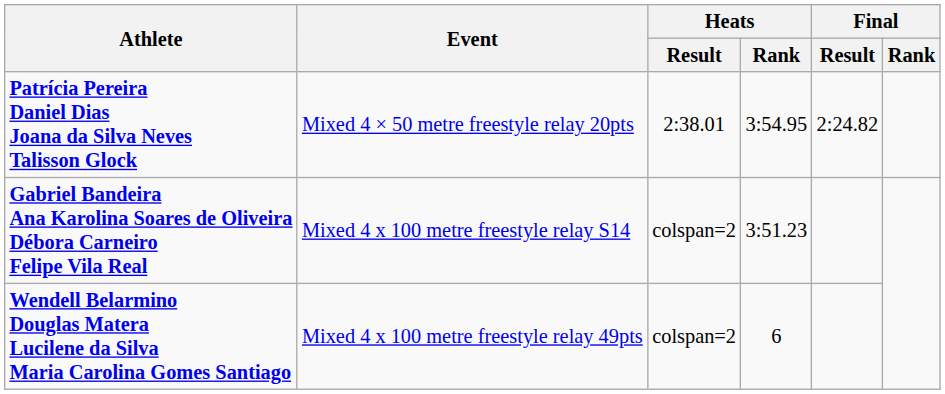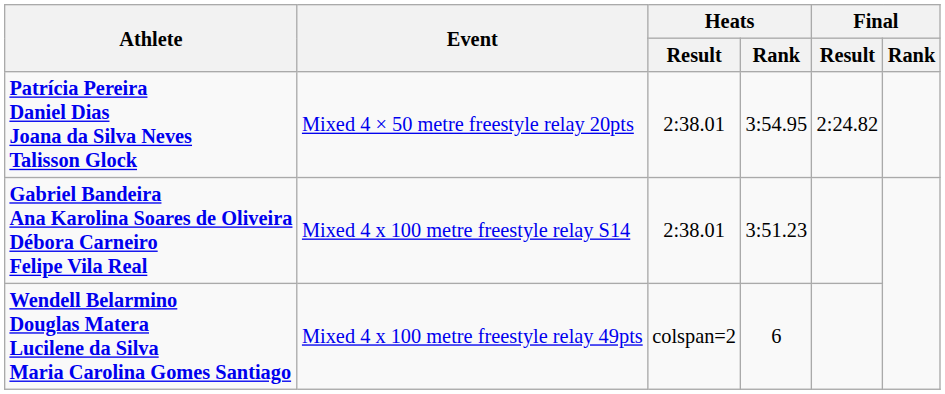row 4 | Heats / Result: colspan=2 -> 2:38.01
